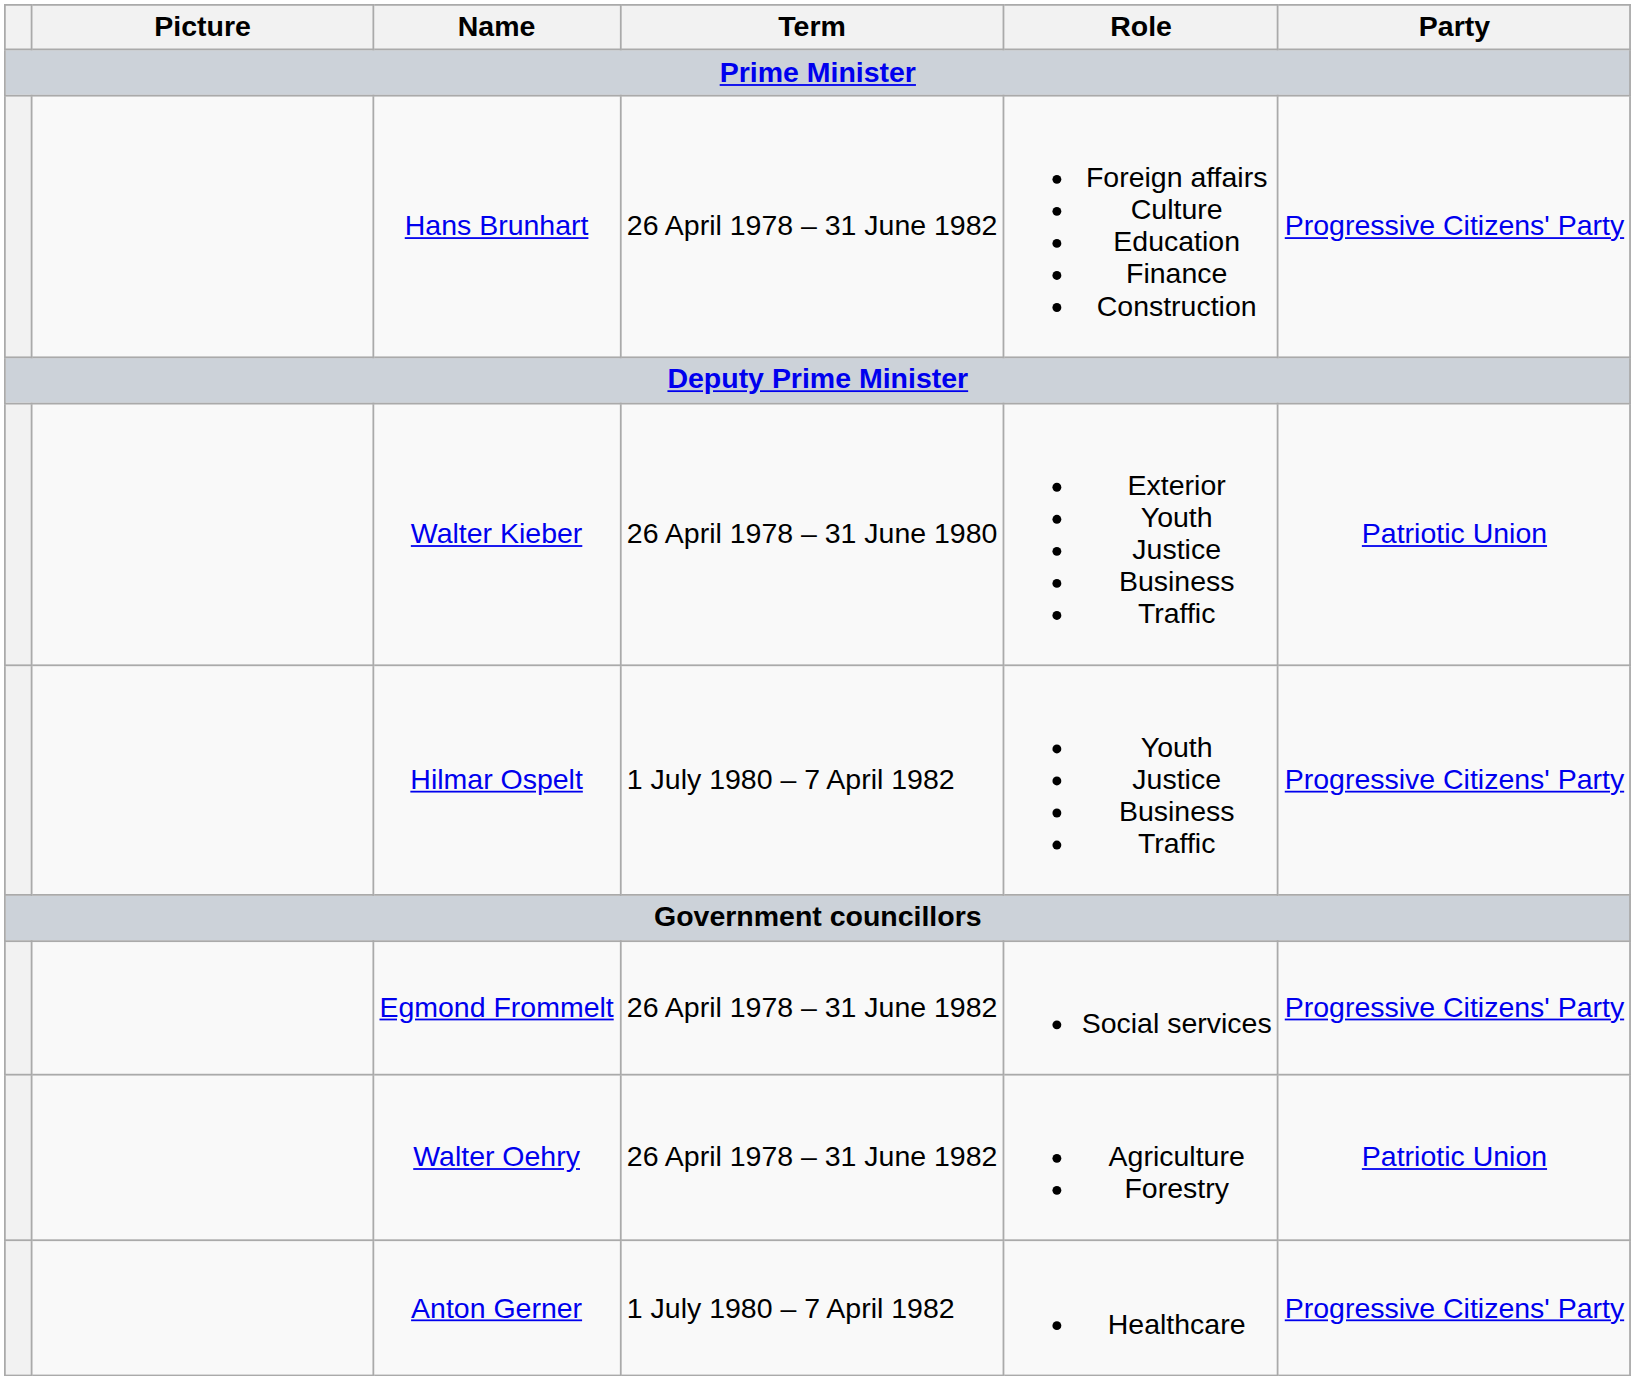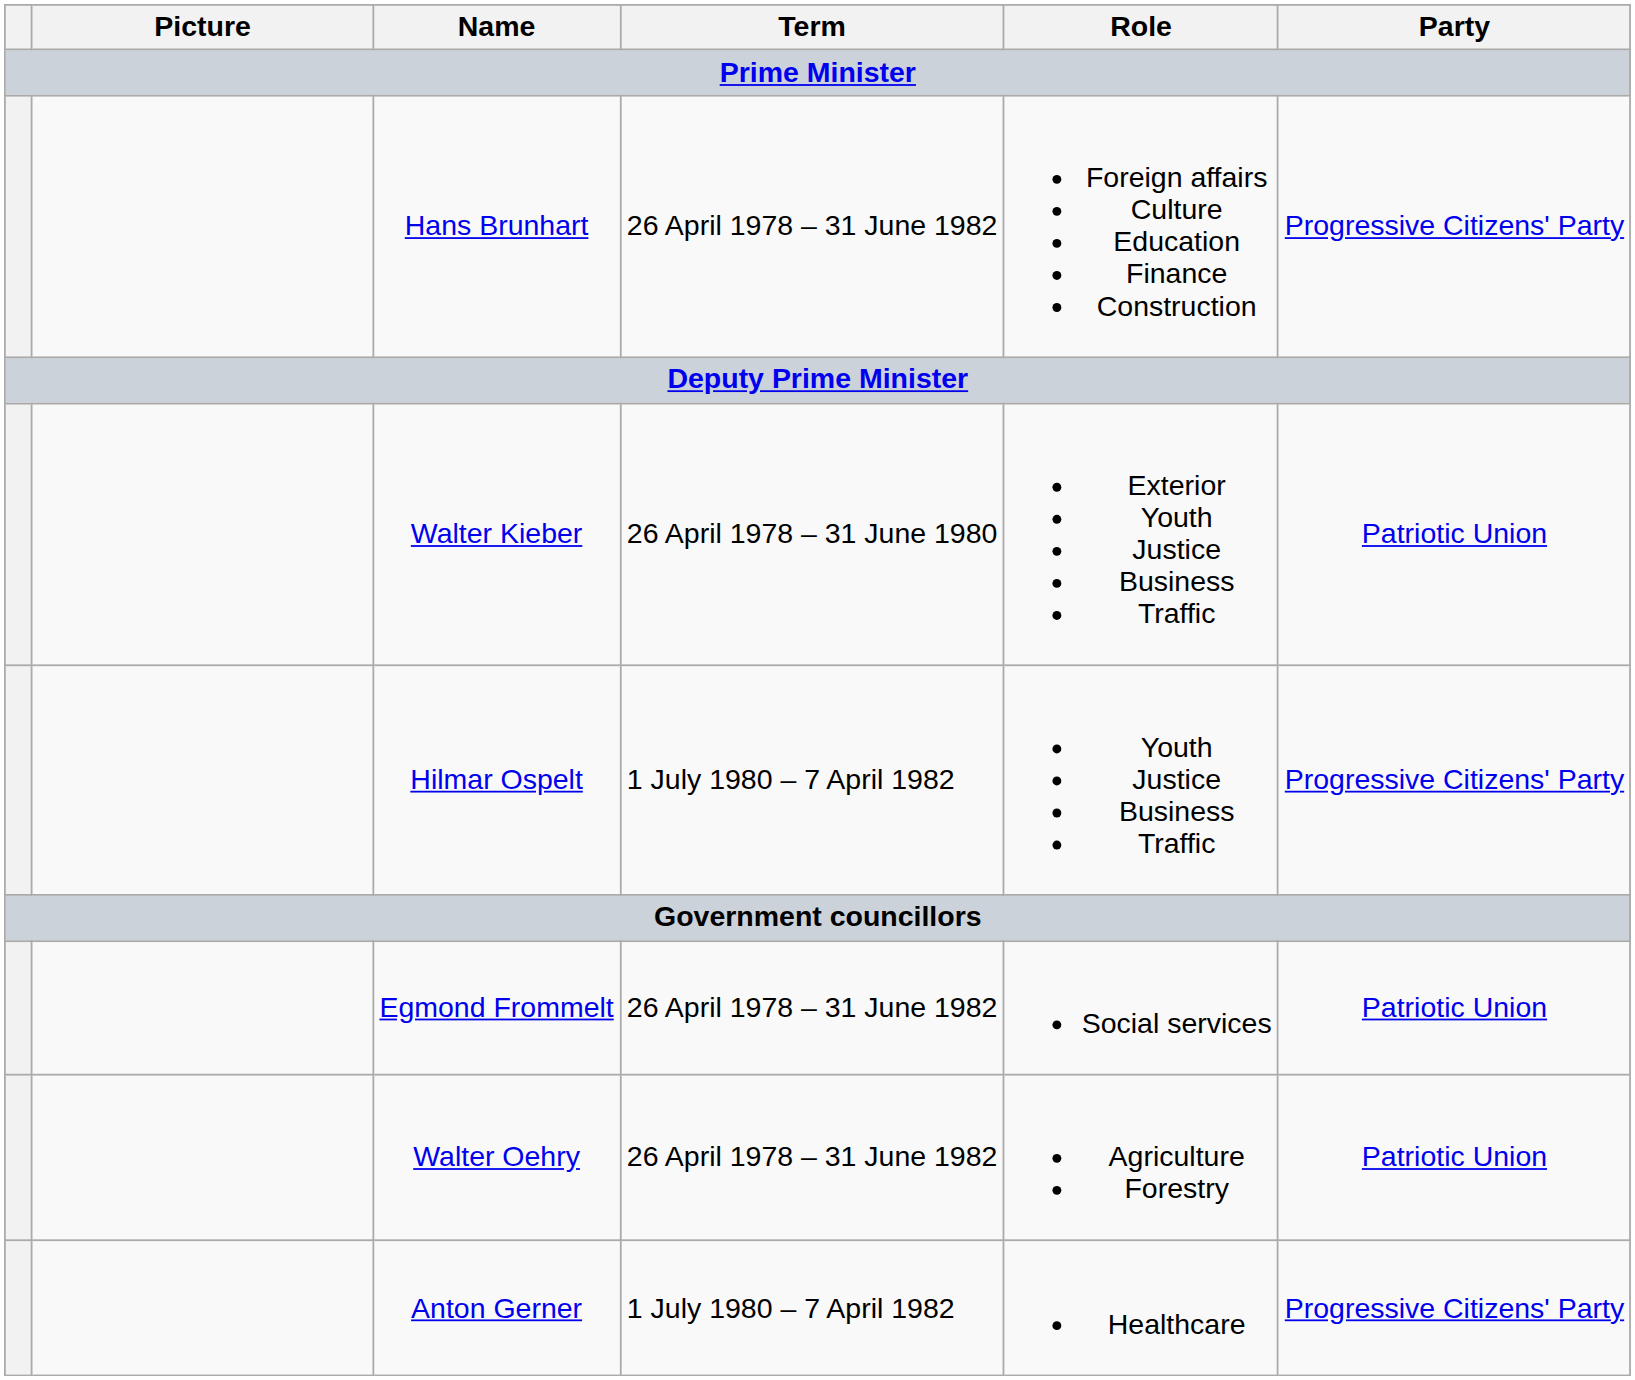Egmond Frommelt | Party: Progressive Citizens' Party -> Patriotic Union
